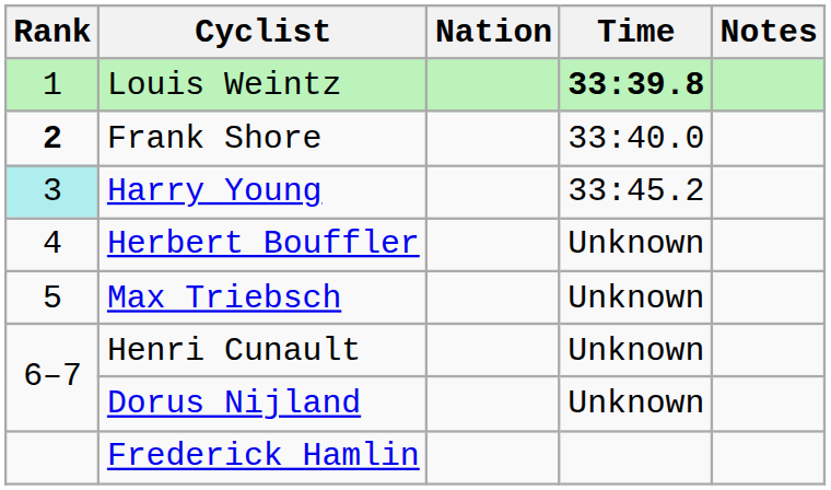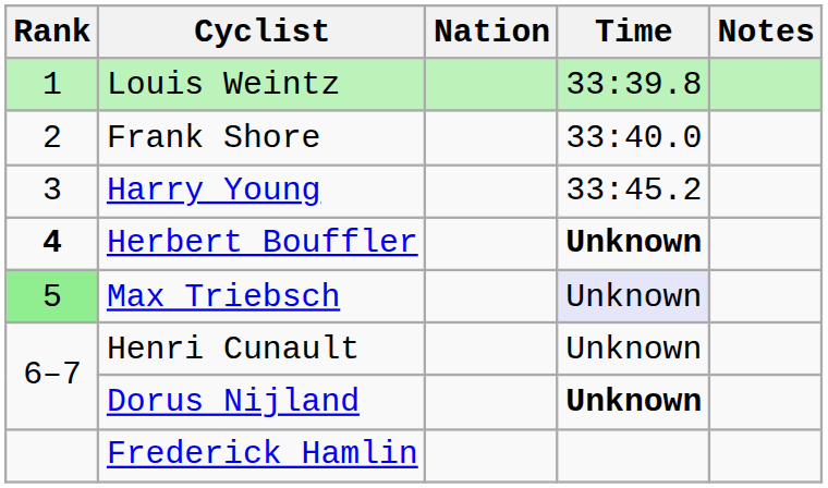Louis Weintz | Time: bold -> normal
Frank Shore | Rank: bold -> normal
Harry Young | Rank: paleturquoise background -> no background
Herbert Bouffler | Rank: normal -> bold
Herbert Bouffler | Time: normal -> bold
Max Triebsch | Rank: no background -> lightgreen background
Max Triebsch | Time: no background -> lavender background
Dorus Nijland | Time: normal -> bold
